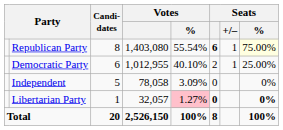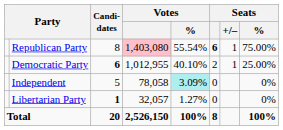Republican Party | Votes: no background -> pink background
Republican Party | Seats / %: lightyellow background -> no background
Democratic Party | Candi- dates: normal -> bold
Independent | Votes / %: no background -> paleturquoise background
Libertarian Party | Candi- dates: normal -> bold
Libertarian Party | Votes / %: pink background -> no background
Libertarian Party | Seats: bold -> normal
Libertarian Party | Seats / %: bold -> normal
